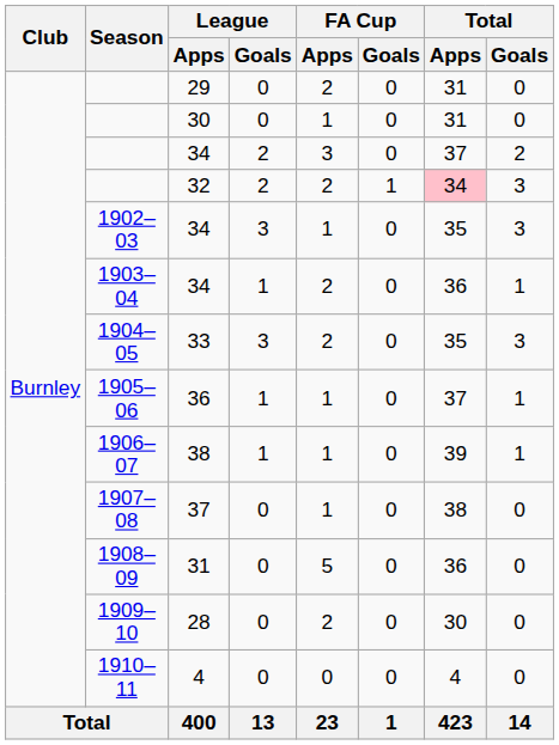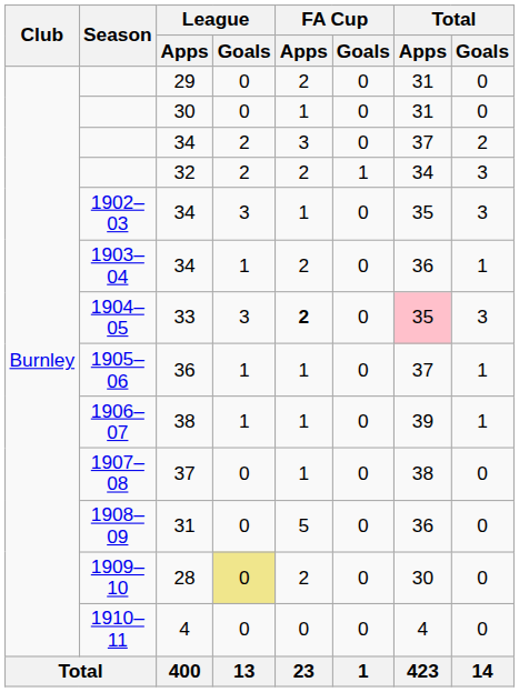32 | Total / Apps: pink background -> no background
33 | FA Cup / Apps: normal -> bold
33 | Total / Apps: no background -> pink background
28 | League / Goals: no background -> khaki background
